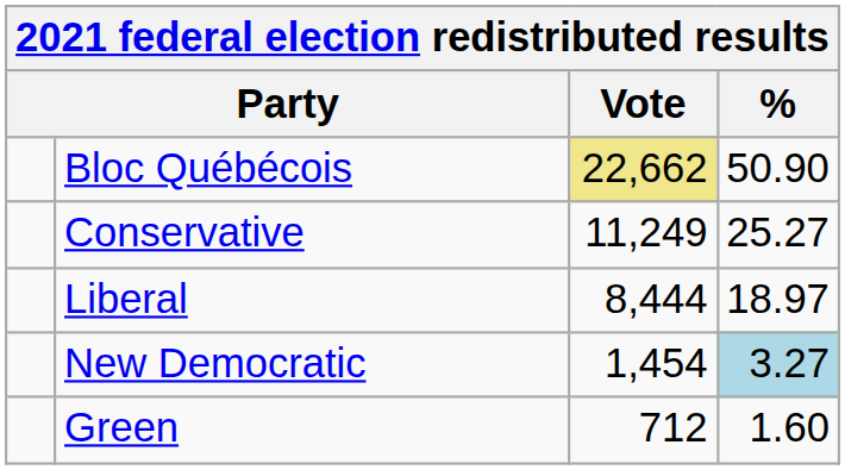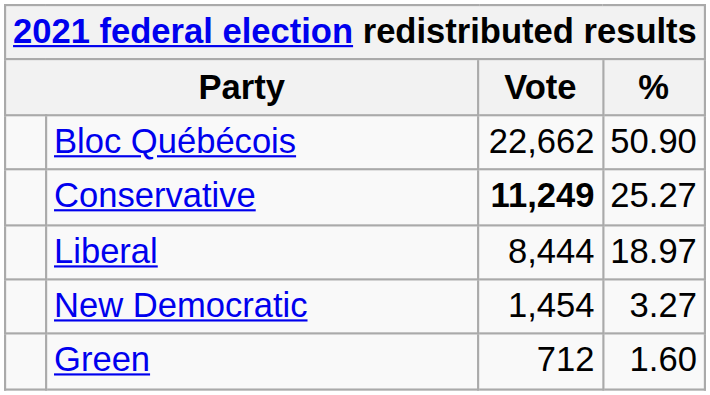Bloc Québécois | Vote: khaki background -> no background
Conservative | Vote: normal -> bold
New Democratic | %: lightblue background -> no background
